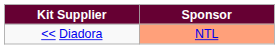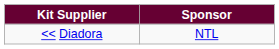<< Diadora | Sponsor: lightsalmon background -> no background
